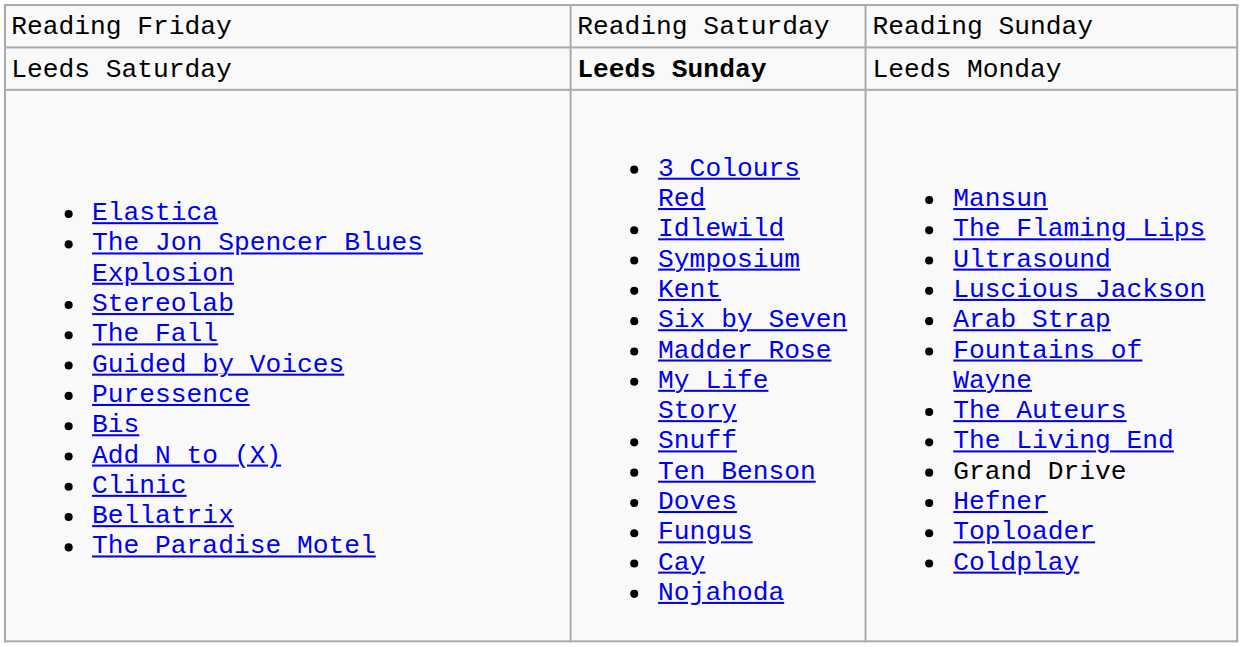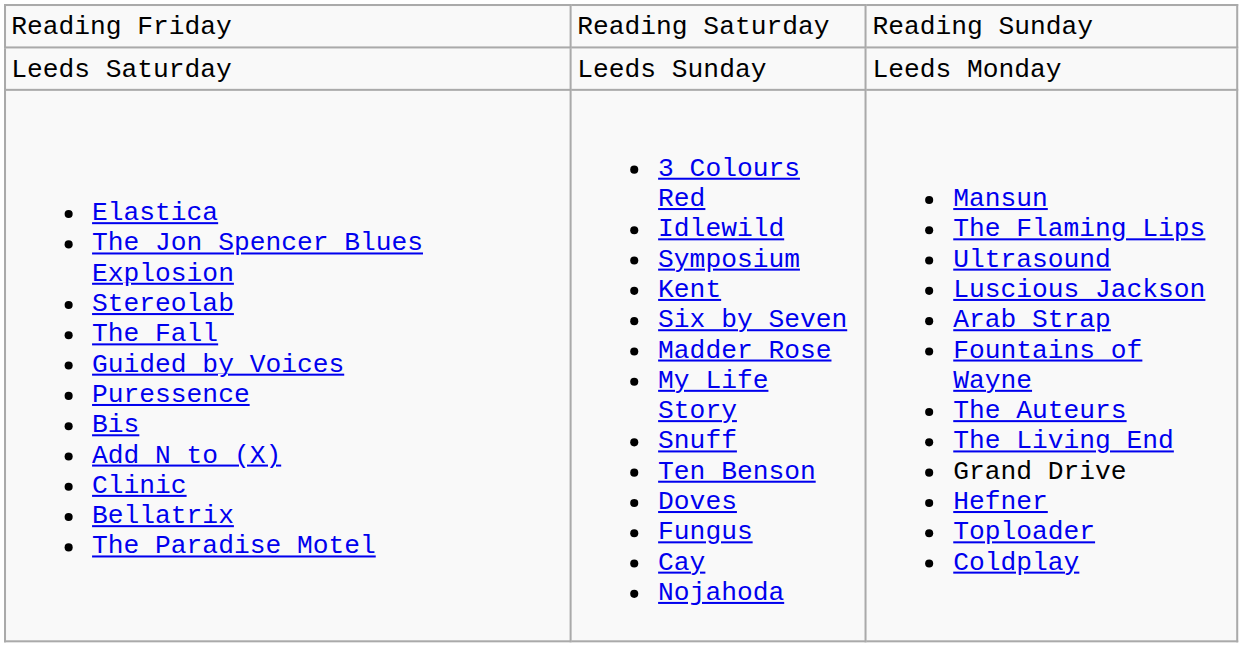Leeds Saturday | column 2: bold -> normal
